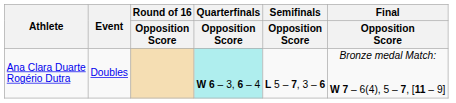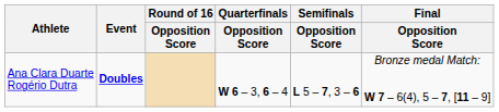Ana Clara Duarte Rogério Dutra | Event: normal -> bold
Ana Clara Duarte Rogério Dutra | Quarterfinals / Opposition Score: paleturquoise background -> no background
